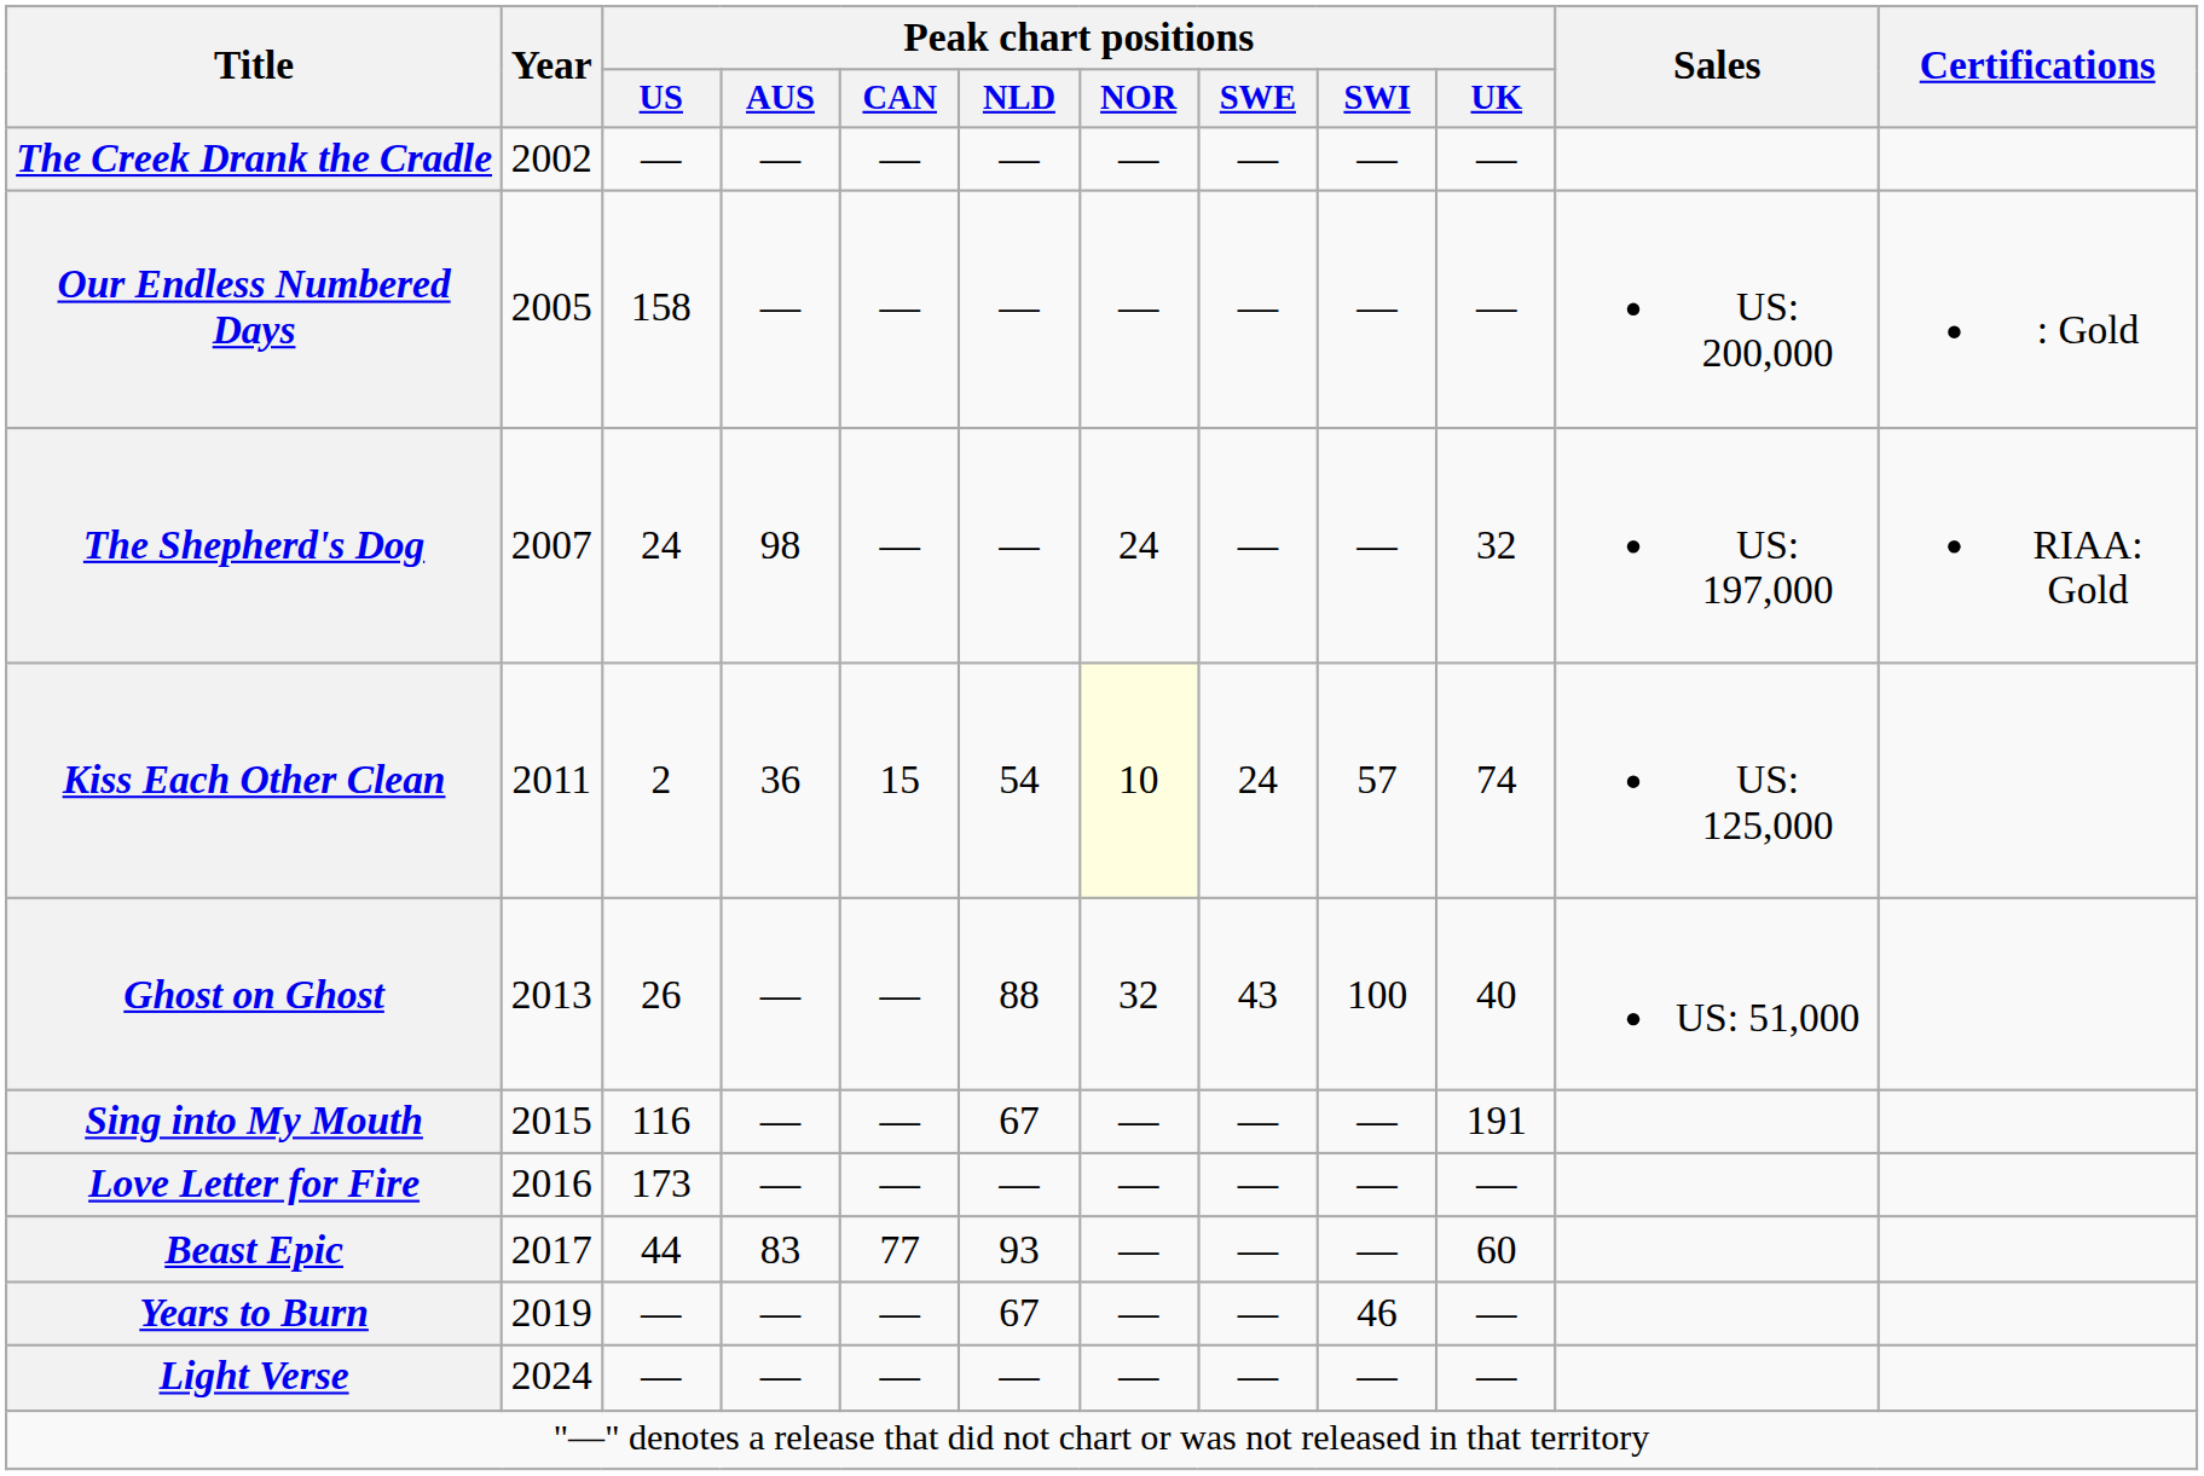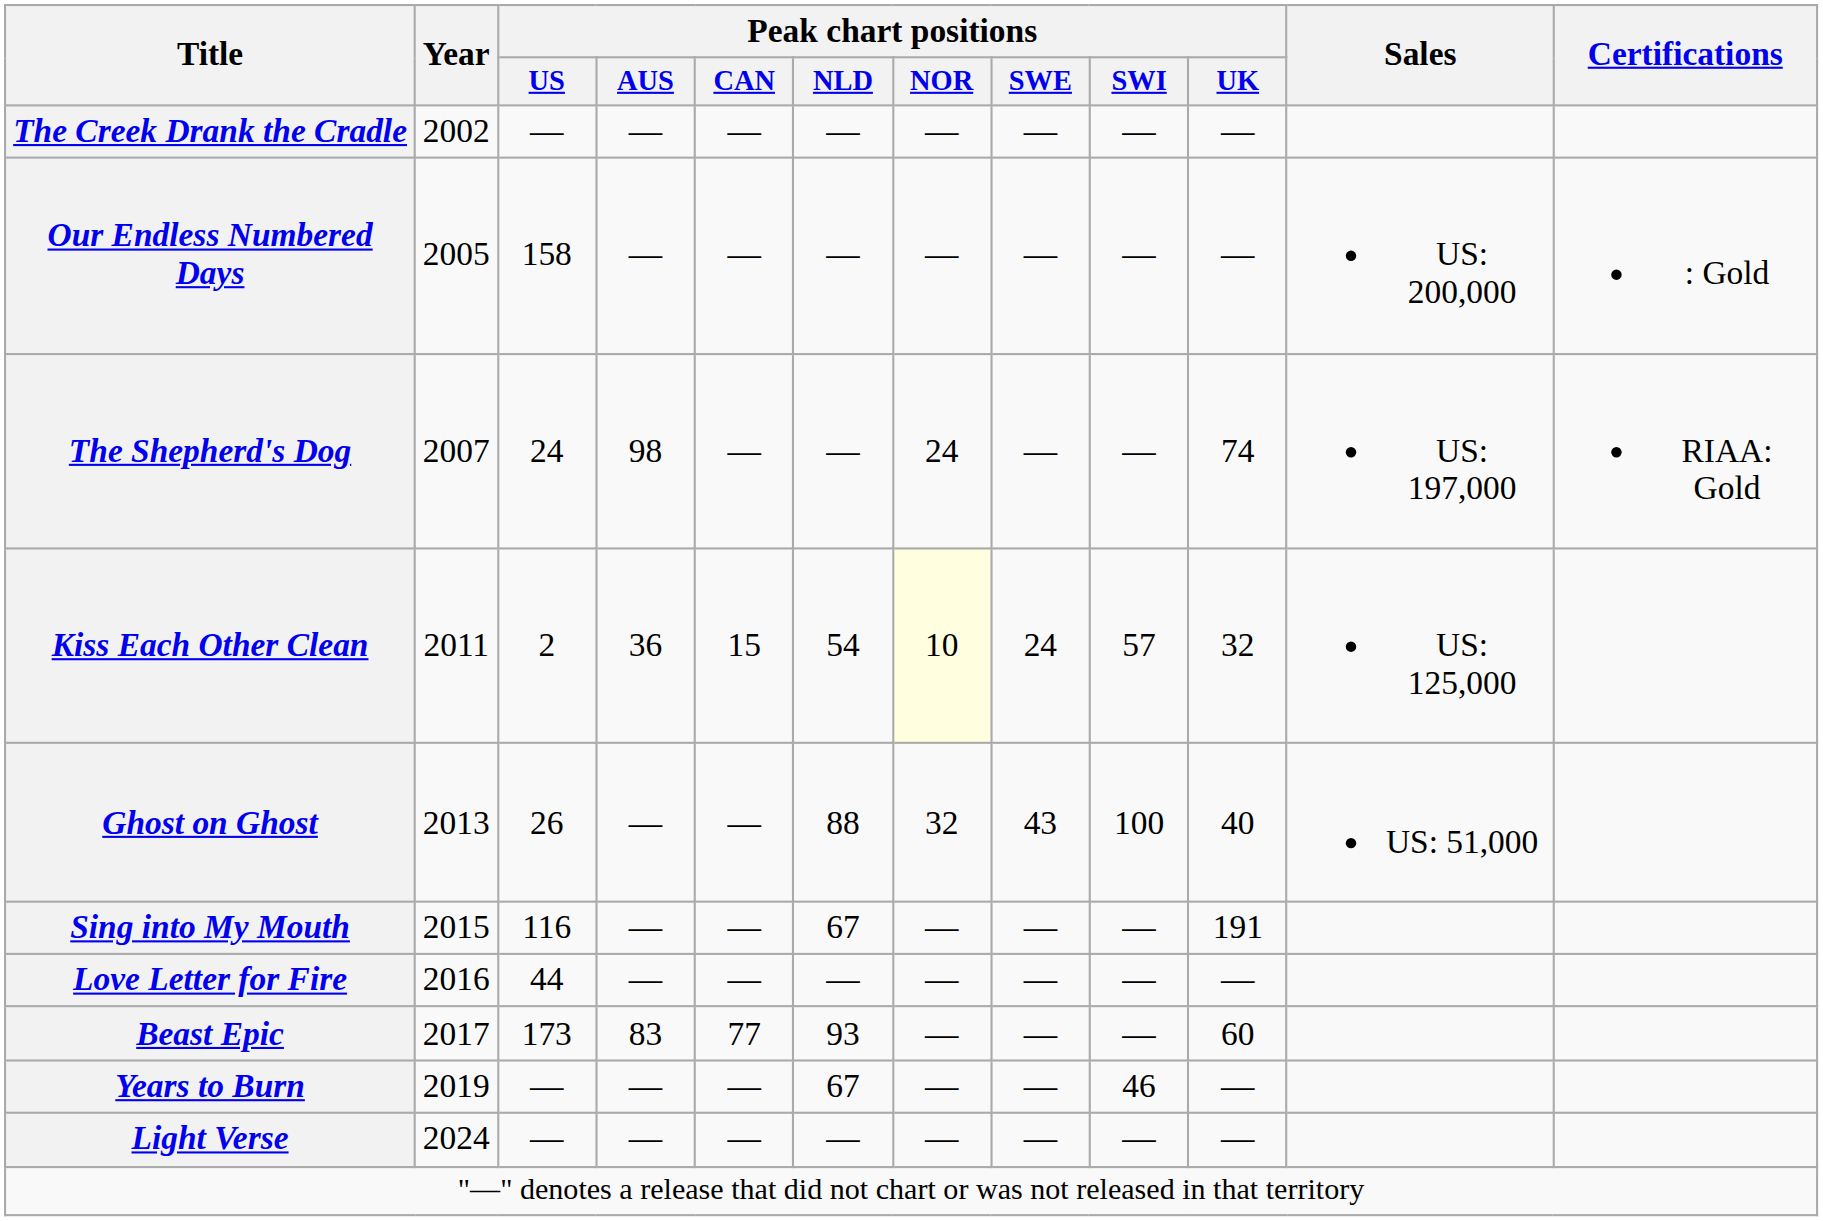The Shepherd's Dog | Peak chart positions / UK: 32 -> 74
Kiss Each Other Clean | Peak chart positions / UK: 74 -> 32
Love Letter for Fire | Peak chart positions / US: 173 -> 44
Beast Epic | Peak chart positions / US: 44 -> 173
